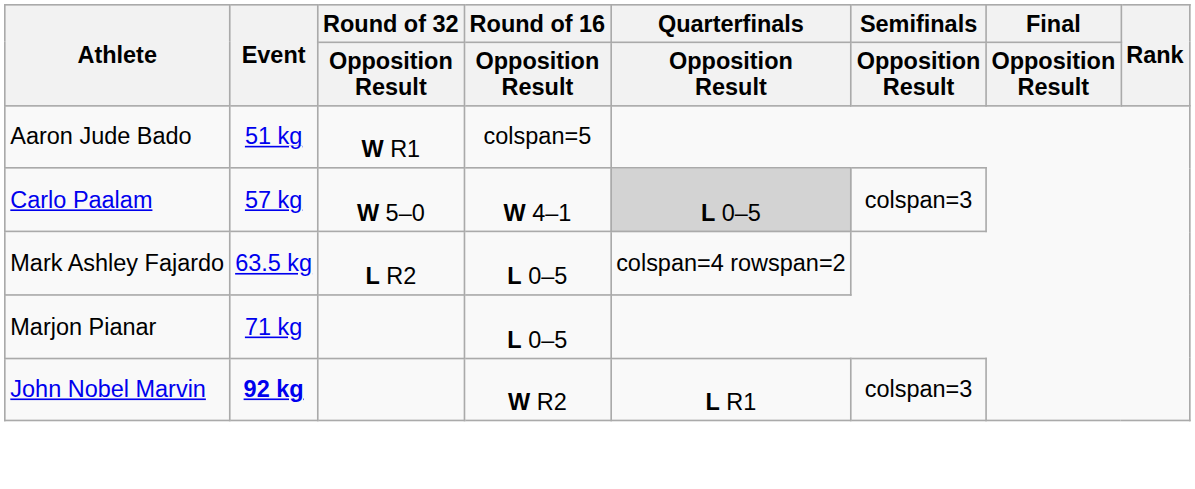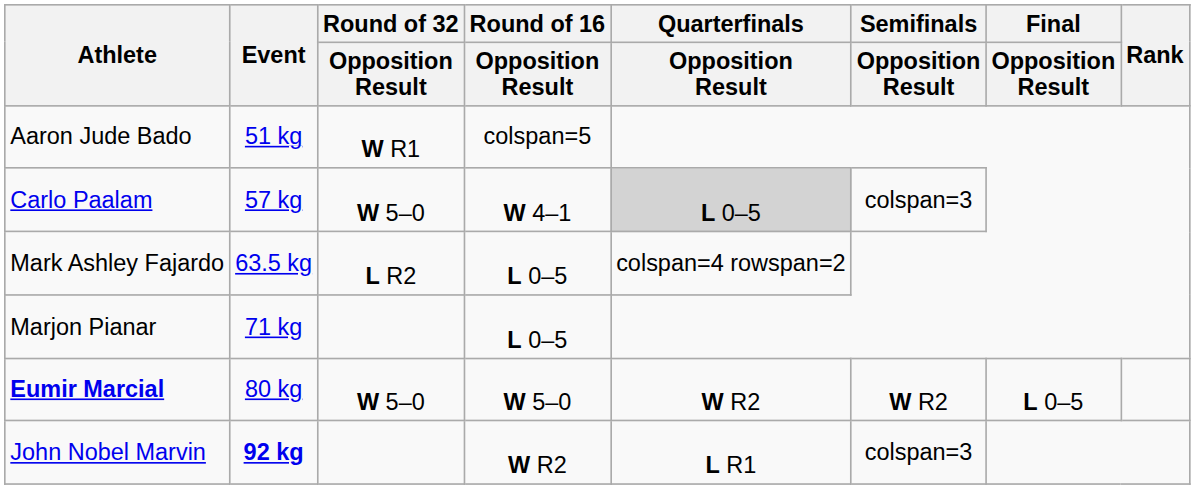+ row: Eumir Marcial | 80 kg | W 5–0 | W 5–0 | W R2 | W R2 | L 0–5
